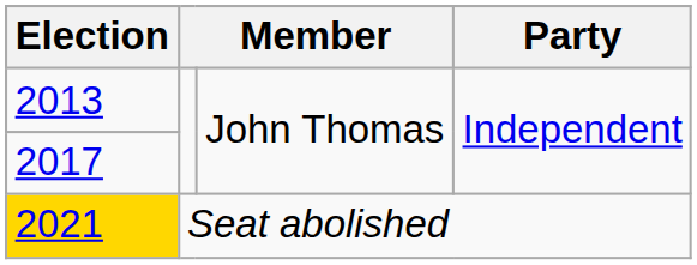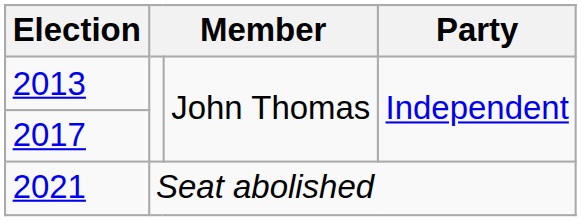2021 | Election: gold background -> no background
